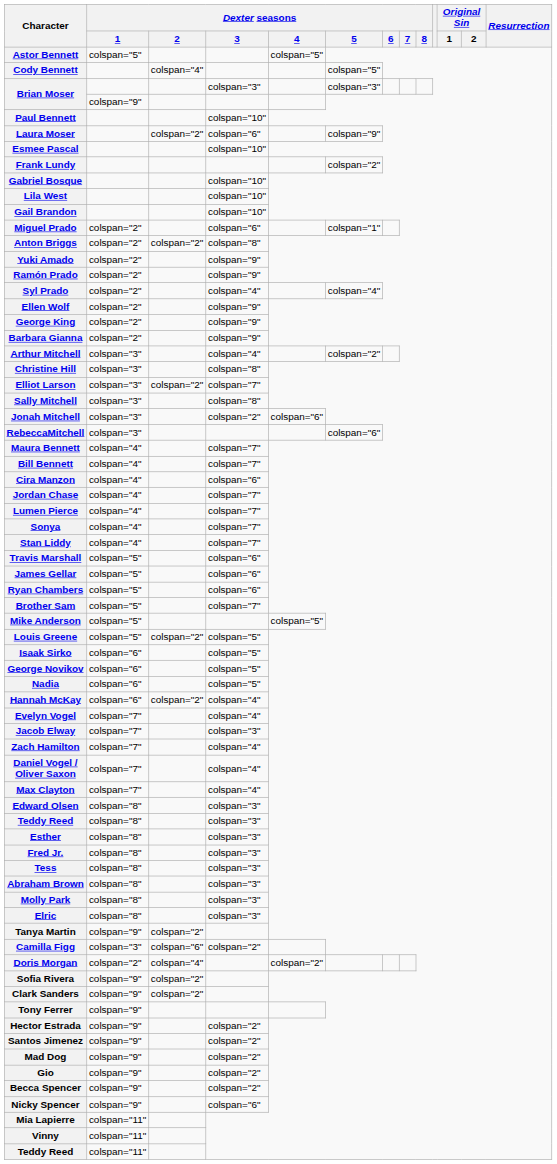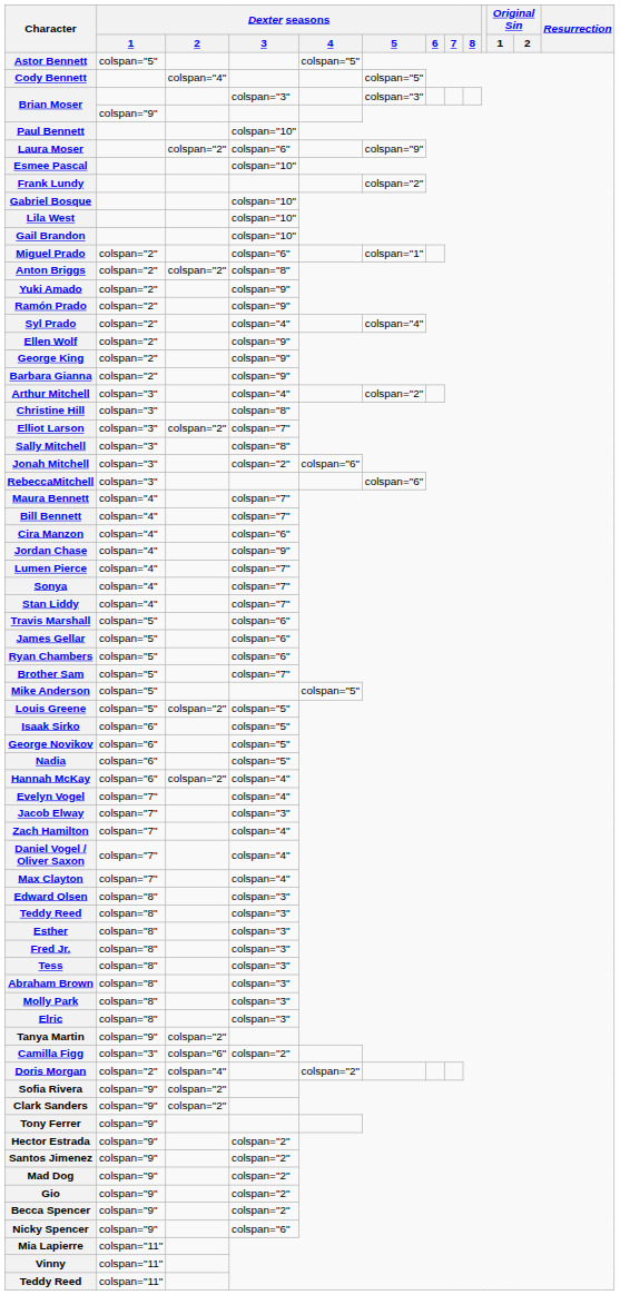Jordan Chase | Dexter seasons / 3: colspan="7" -> colspan="9"
